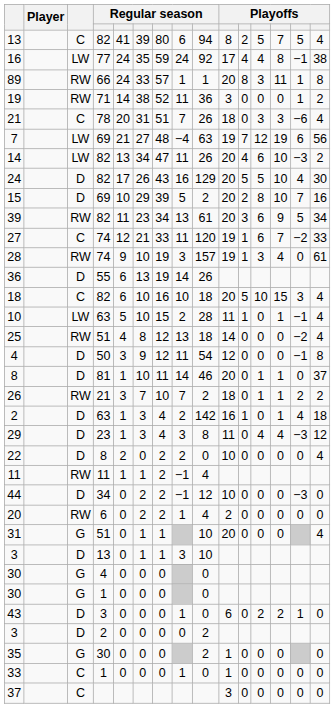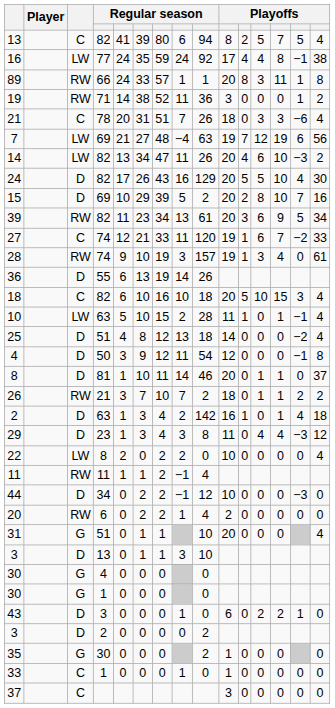25 | column 3: RW -> D
22 | column 3: D -> LW
